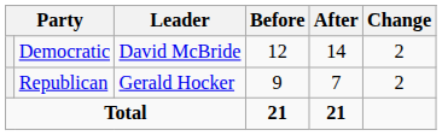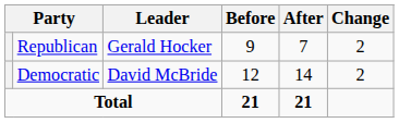rows swapped: Democratic <-> Republican
